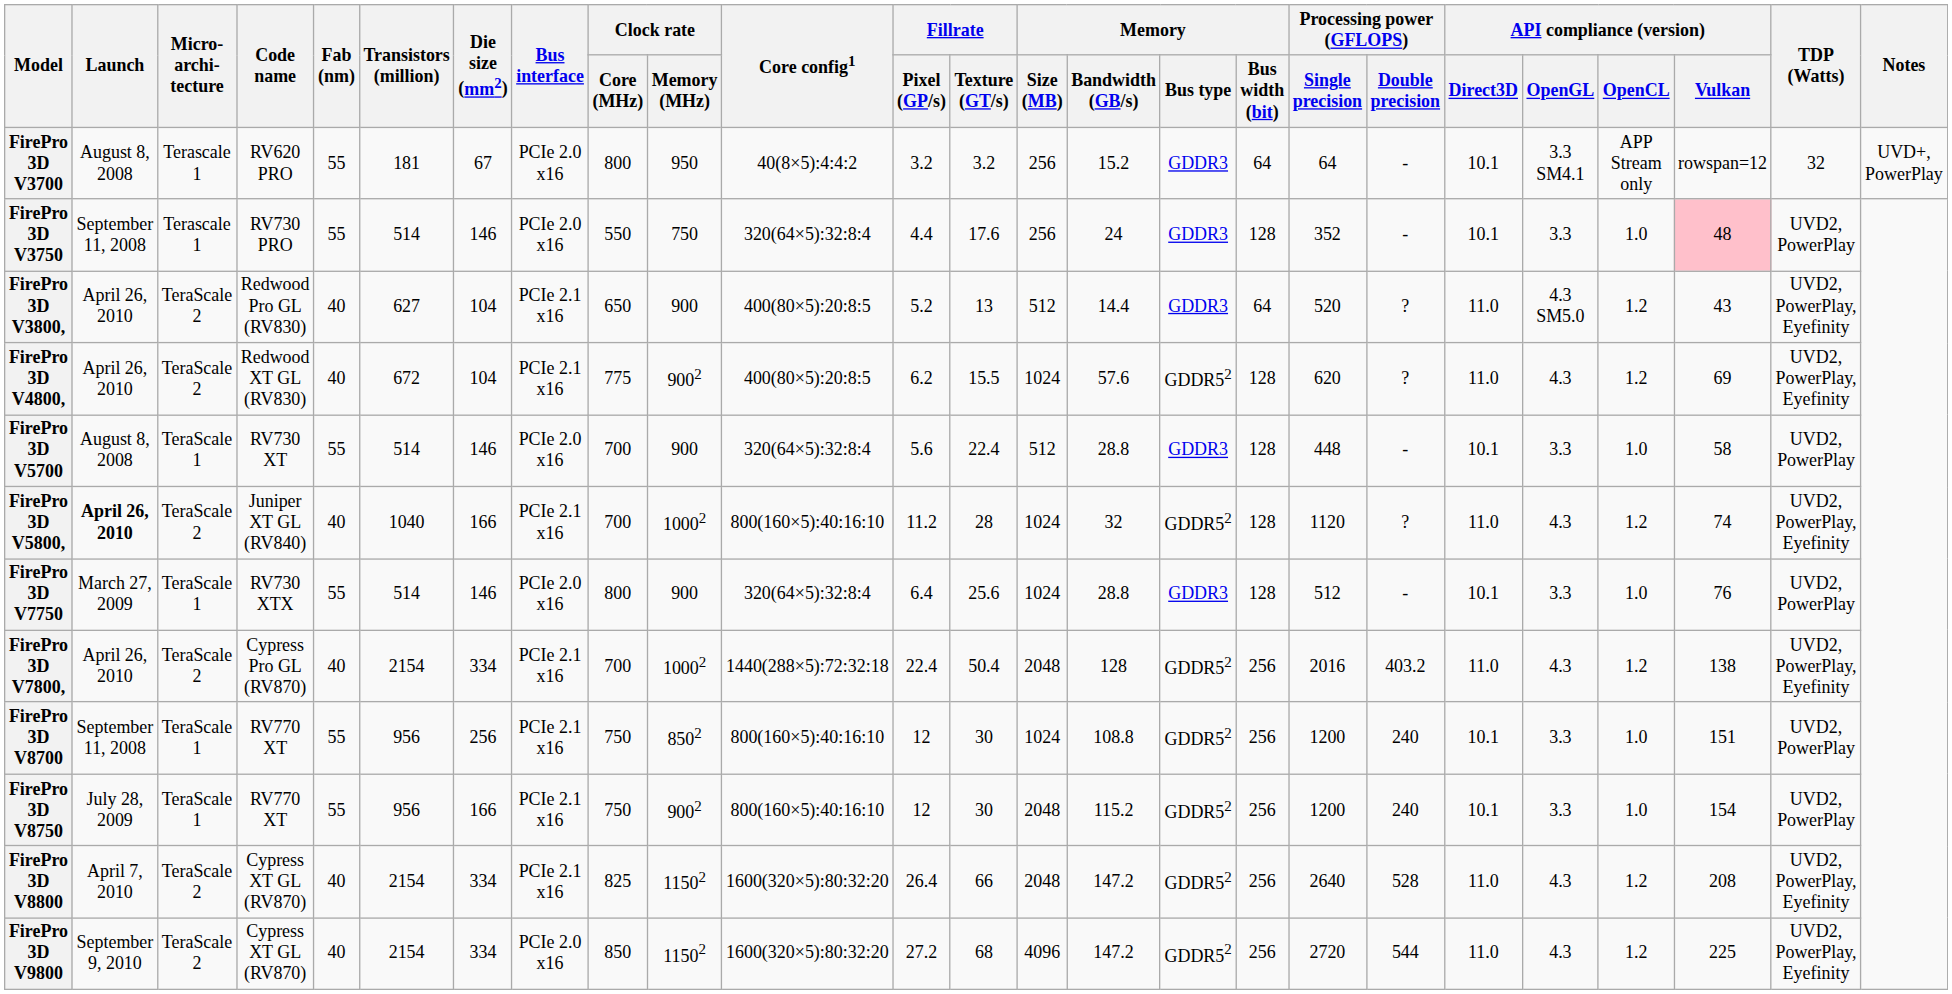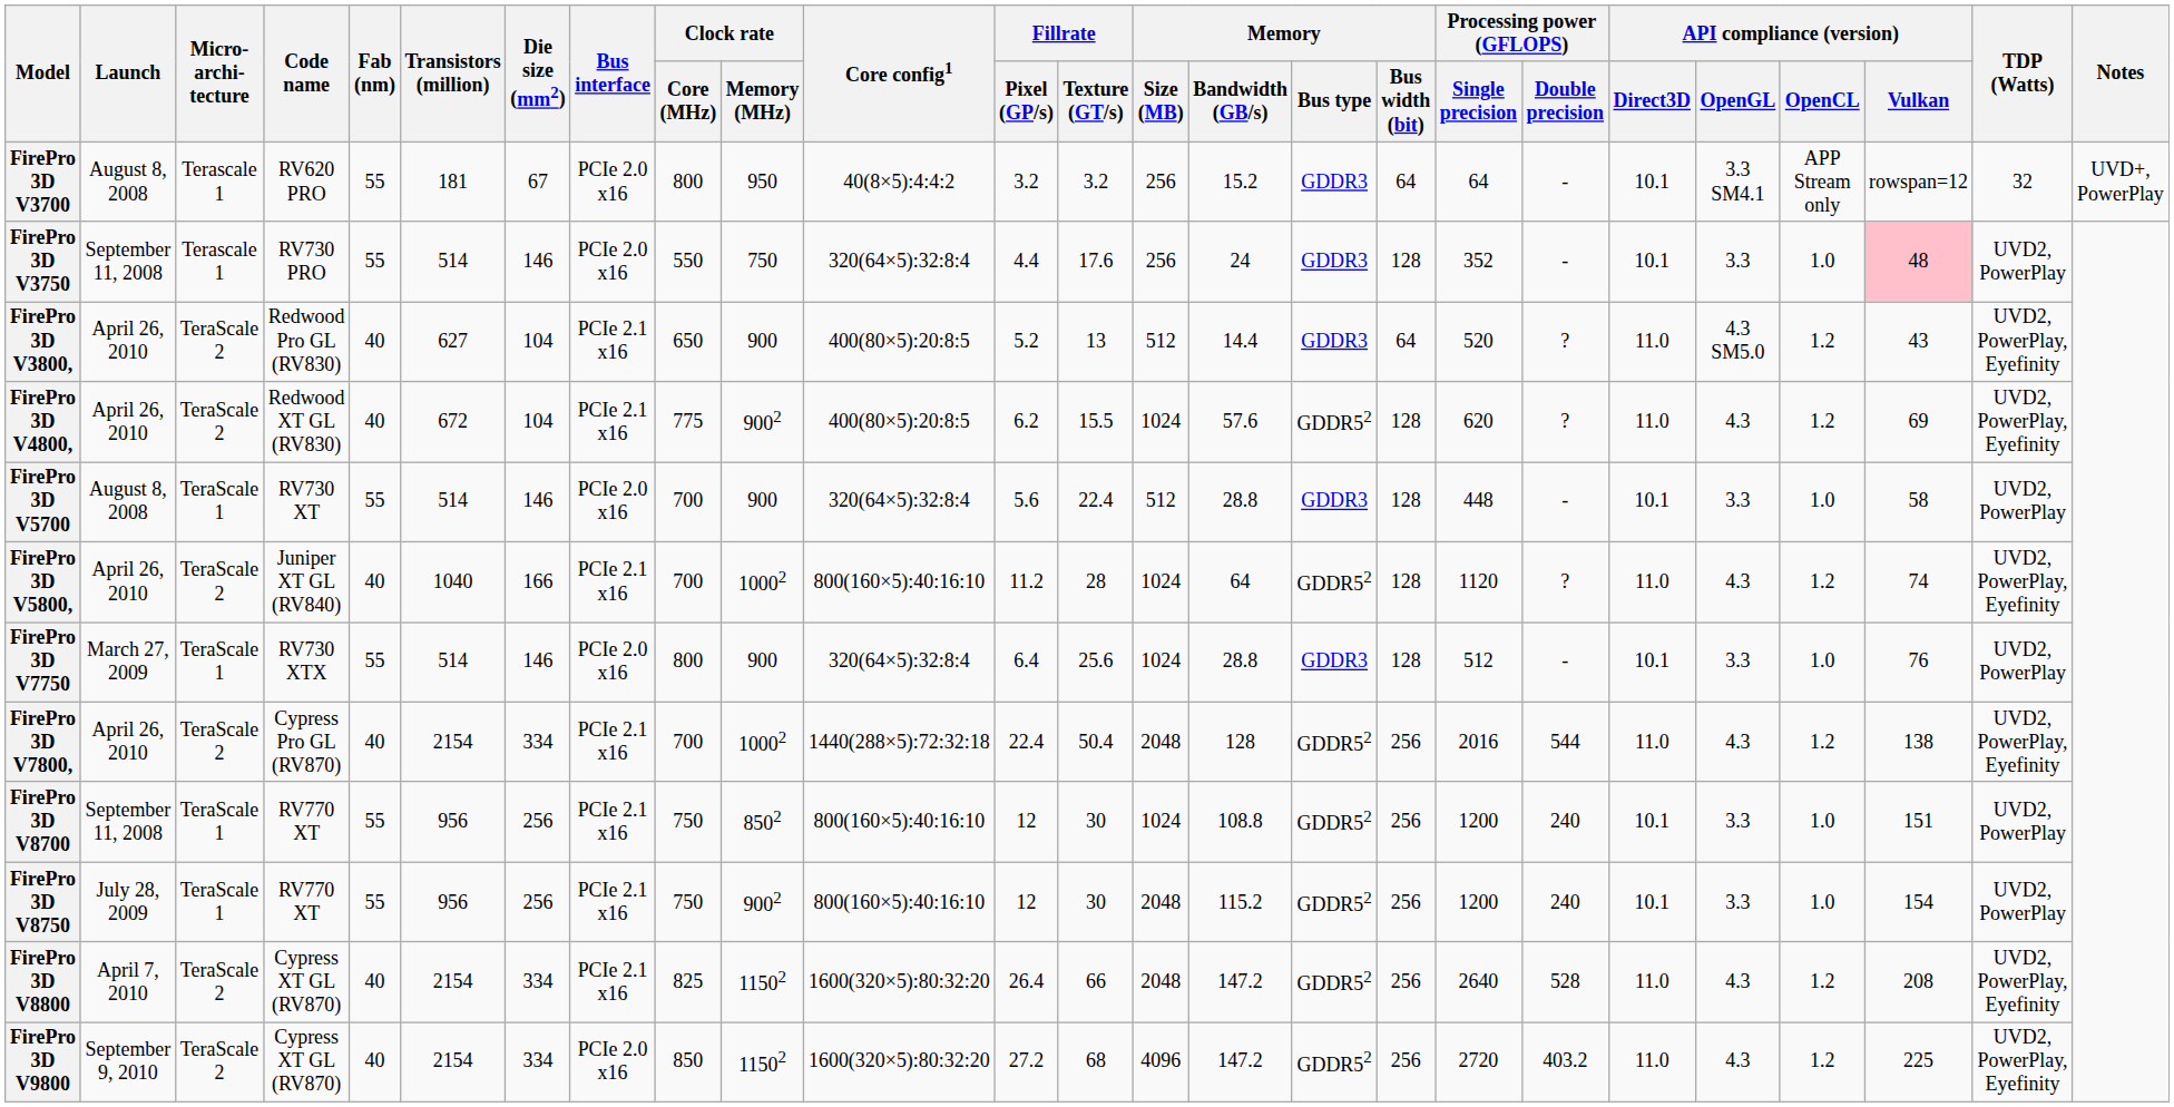FirePro 3D V5800, | Launch: bold -> normal
FirePro 3D V5800, | Memory / Bandwidth (GB/s): 32 -> 64
FirePro 3D V7800, | Processing power (GFLOPS) / Double precision: 403.2 -> 544
FirePro 3D V8750 | Die size (mm2): 166 -> 256
FirePro 3D V9800 | Processing power (GFLOPS) / Double precision: 544 -> 403.2
